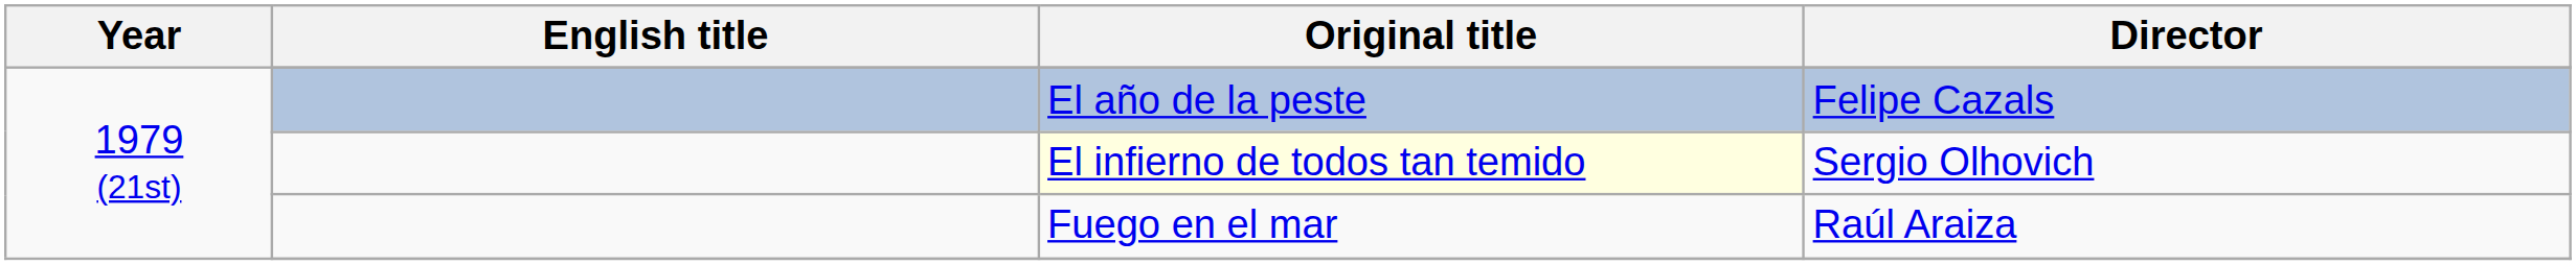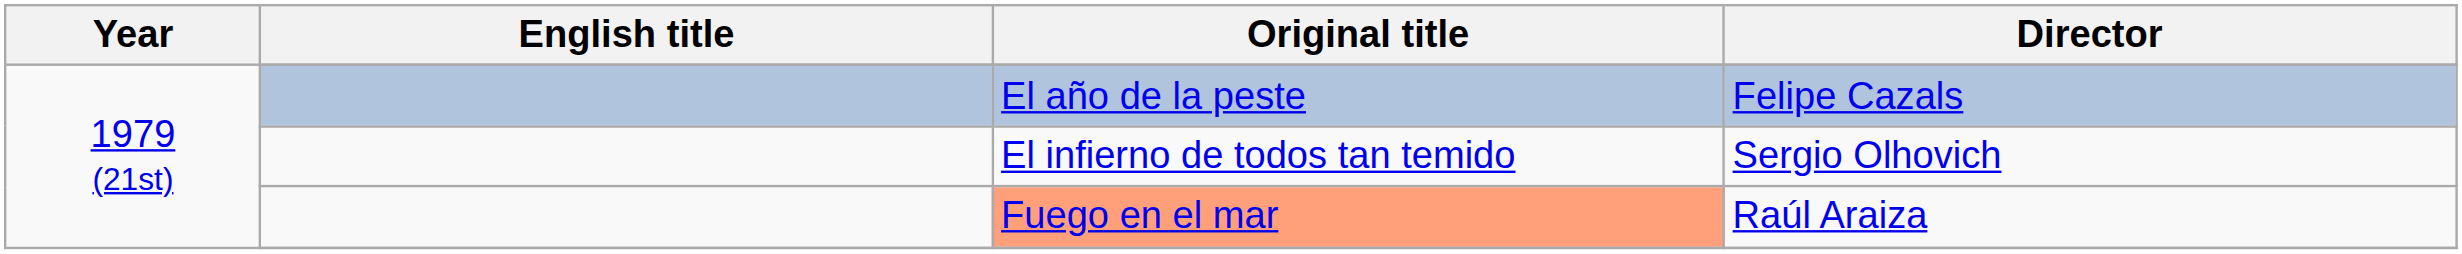El infierno de todos tan temido | Original title: lightyellow background -> no background
Fuego en el mar | Original title: no background -> lightsalmon background
